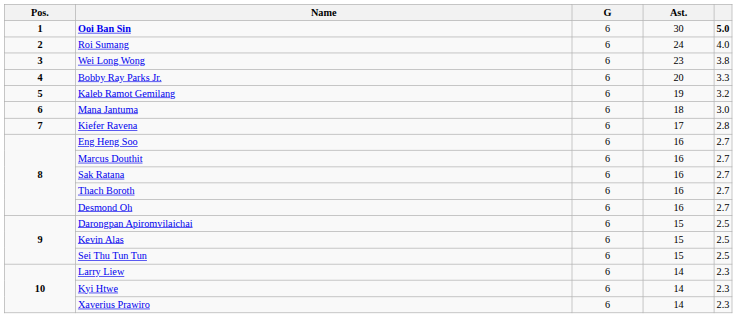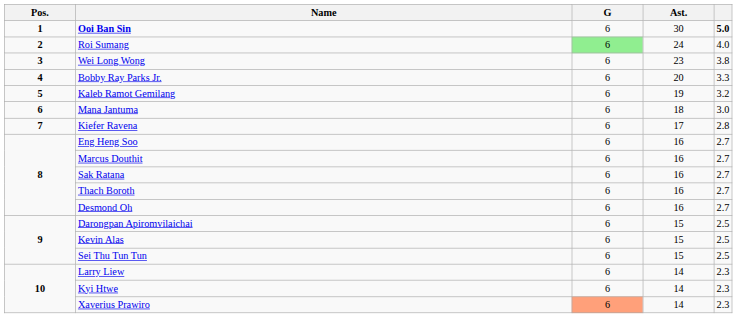Roi Sumang | G: no background -> lightgreen background
Xaverius Prawiro | G: no background -> lightsalmon background
